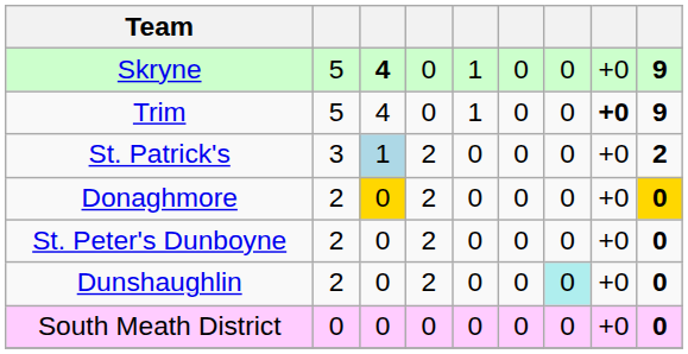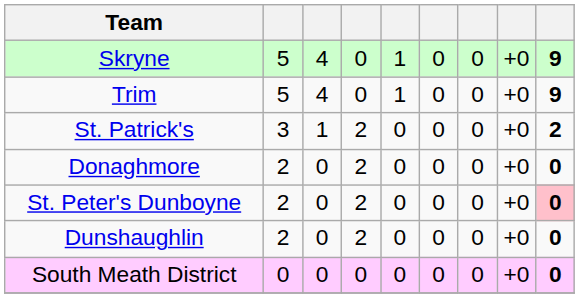Skryne | column 3: bold -> normal
Trim | column 8: bold -> normal
St. Patrick's | column 3: lightblue background -> no background
Donaghmore | column 3: gold background -> no background
Donaghmore | column 9: gold background -> no background
St. Peter's Dunboyne | column 9: no background -> pink background
Dunshaughlin | column 7: paleturquoise background -> no background
